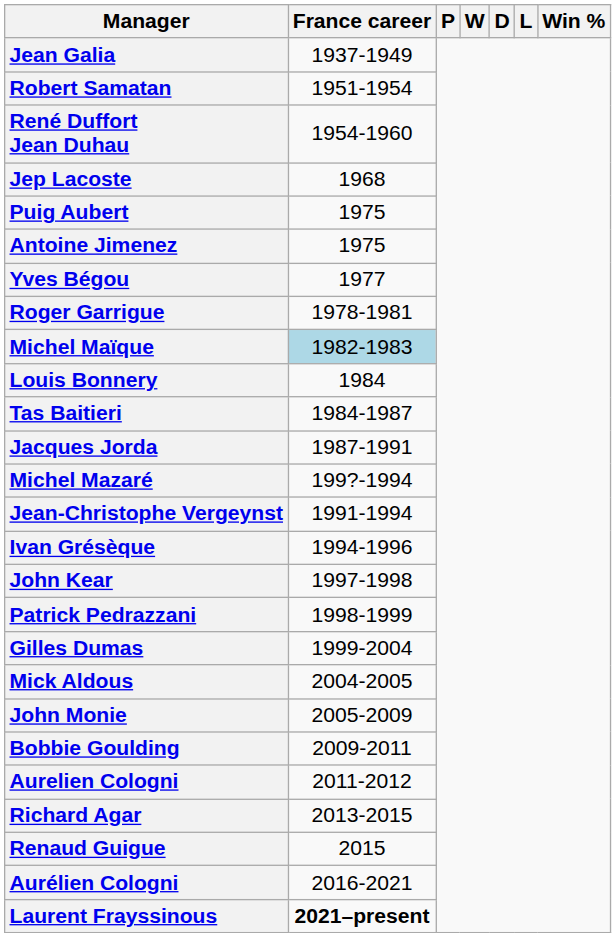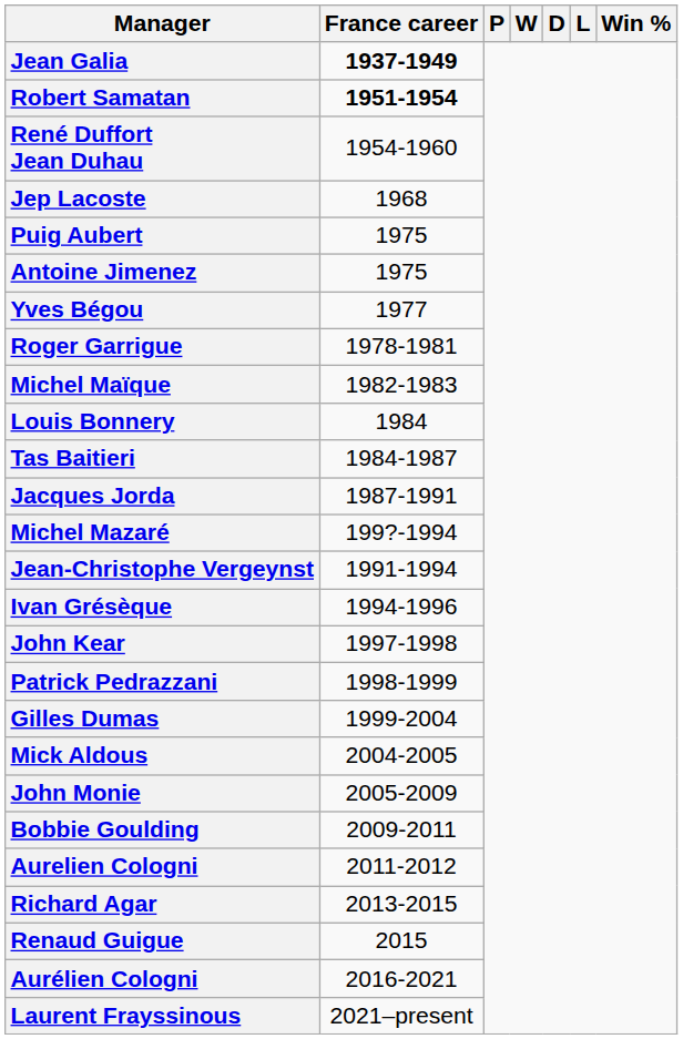Jean Galia | France career: normal -> bold
Robert Samatan | France career: normal -> bold
Michel Maïque | France career: lightblue background -> no background
Laurent Frayssinous | France career: bold -> normal
